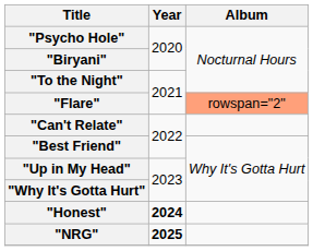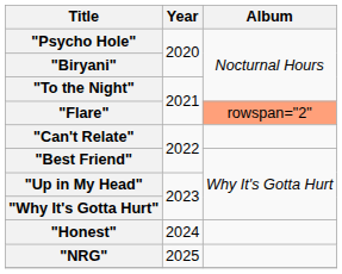"Honest" | Year: bold -> normal
"NRG" | Year: bold -> normal
